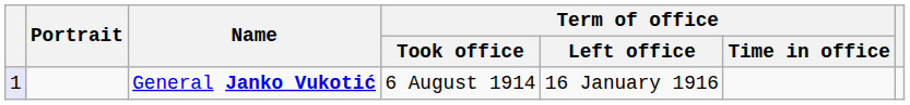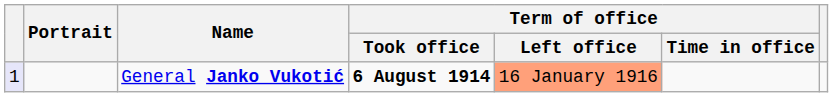General Janko Vukotić | Term of office / Took office: normal -> bold
General Janko Vukotić | Term of office / Left office: no background -> lightsalmon background
